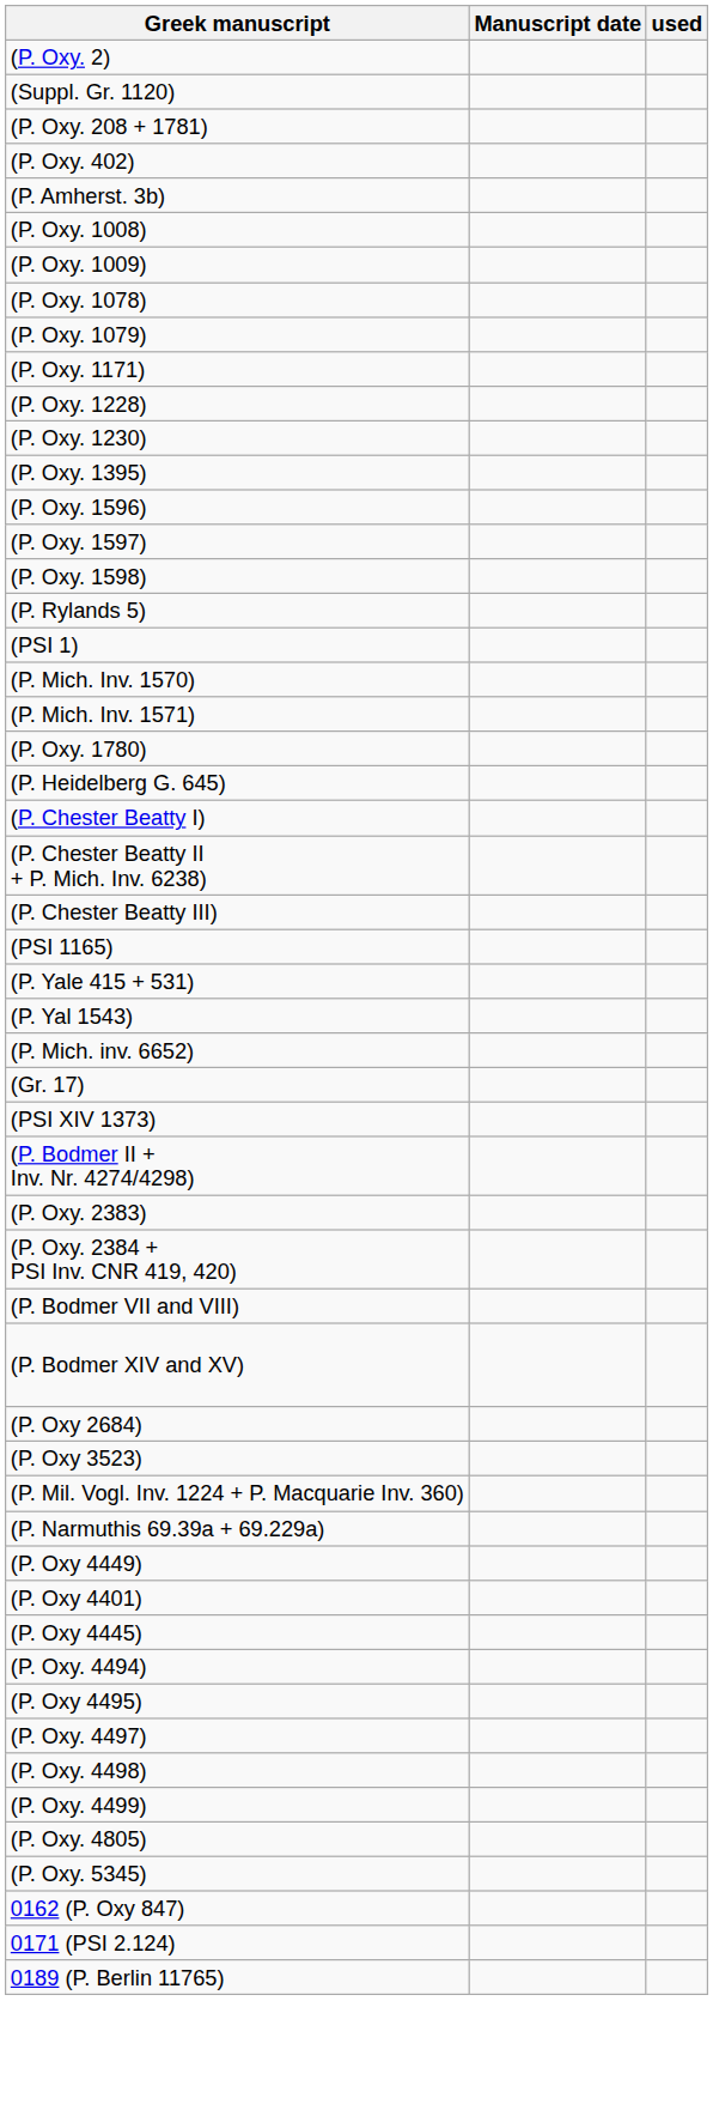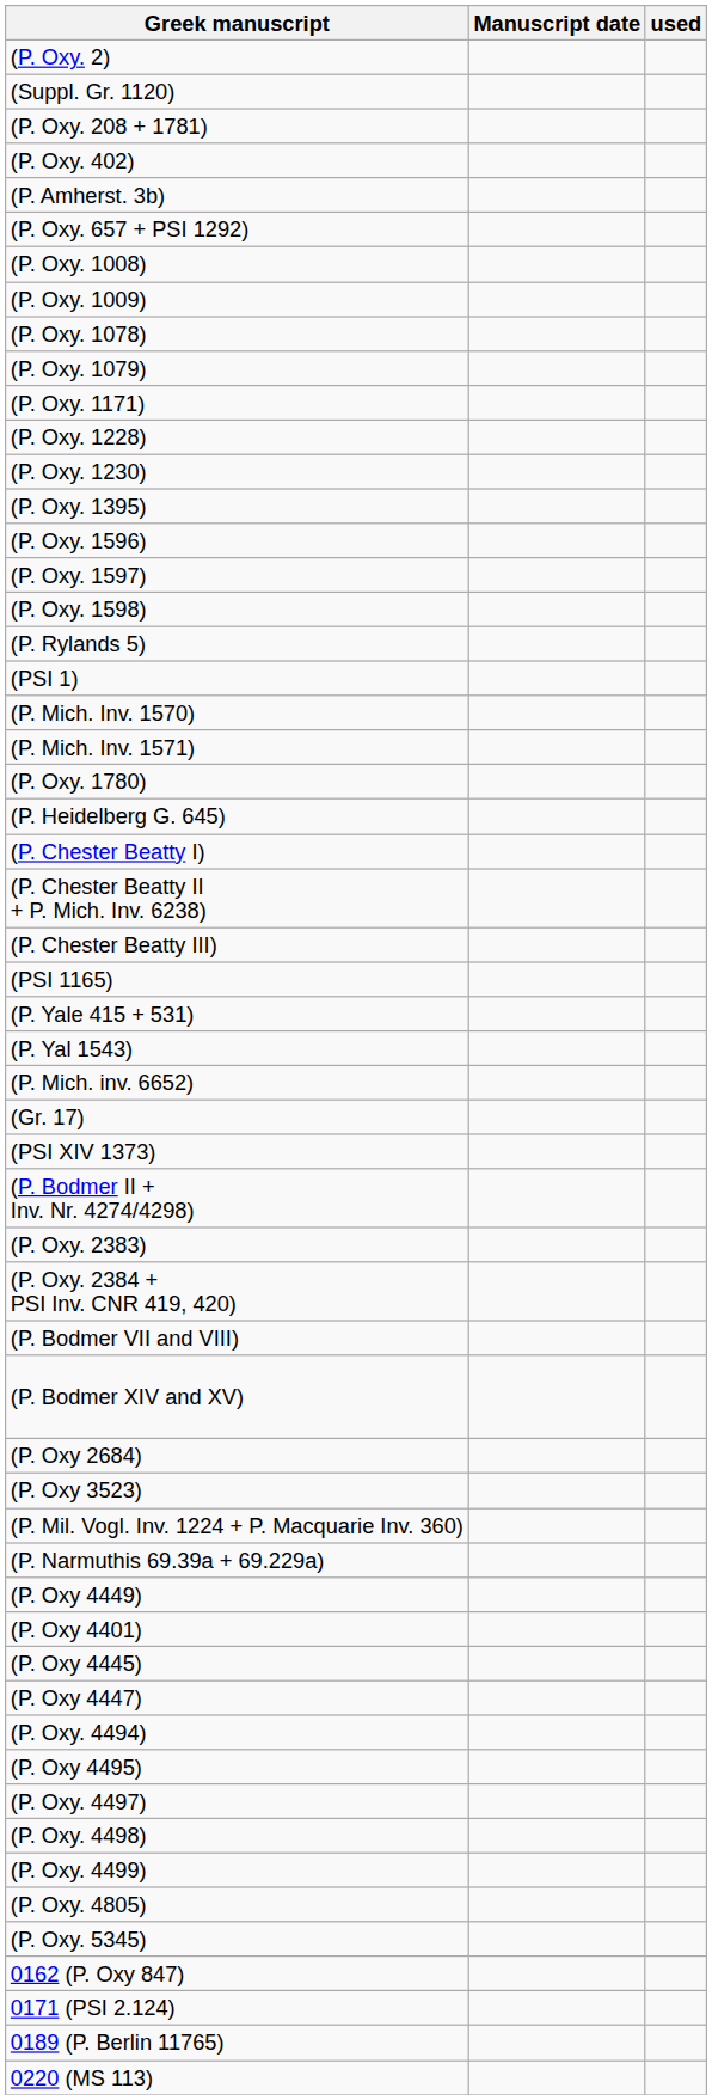+ row: (P. Oxy. 657 + PSI 1292)
+ row: (P. Oxy 4447)
+ row: 0220 (MS 113)
